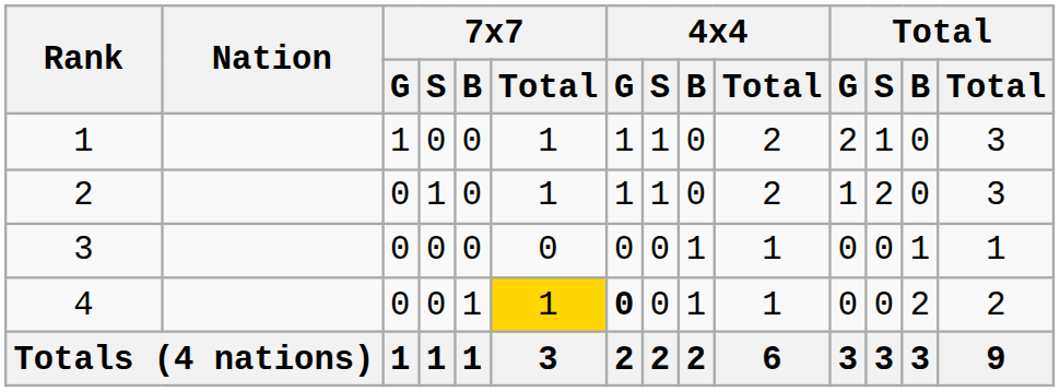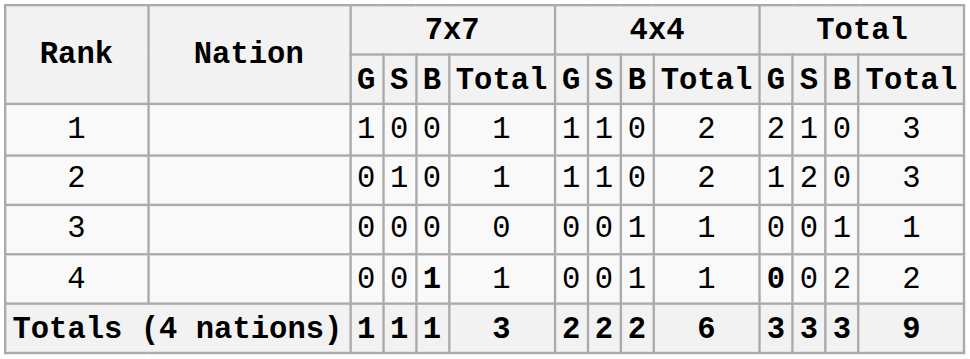4 | 7x7 / B: normal -> bold
4 | 7x7 / Total: gold background -> no background
4 | 4x4 / G: bold -> normal
4 | Total / G: normal -> bold
